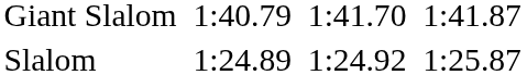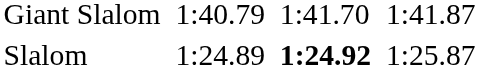Slalom | column 3: normal -> bold
